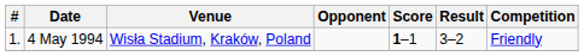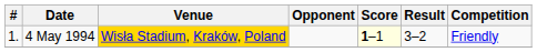4 May 1994 | Venue: no background -> gold background
4 May 1994 | Score: no background -> lightyellow background
